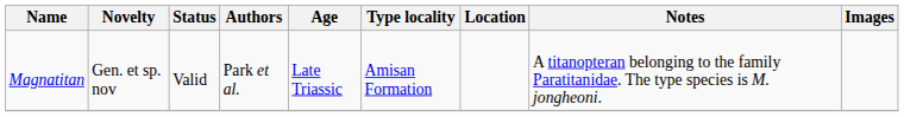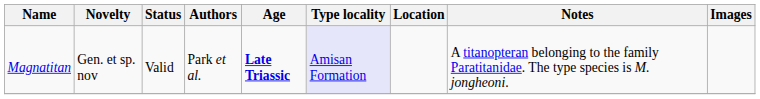Magnatitan | Age: normal -> bold
Magnatitan | Type locality: no background -> lavender background
